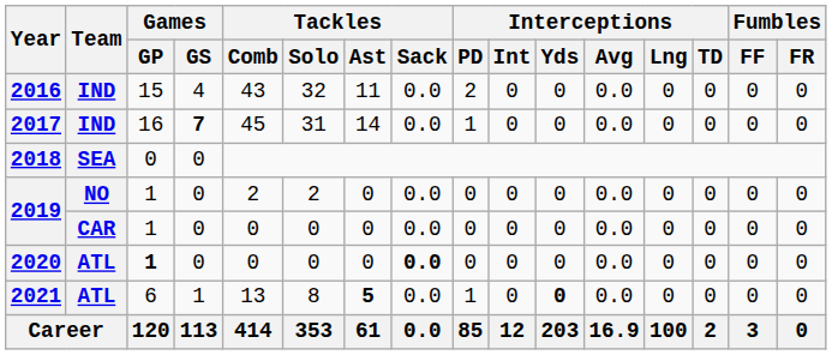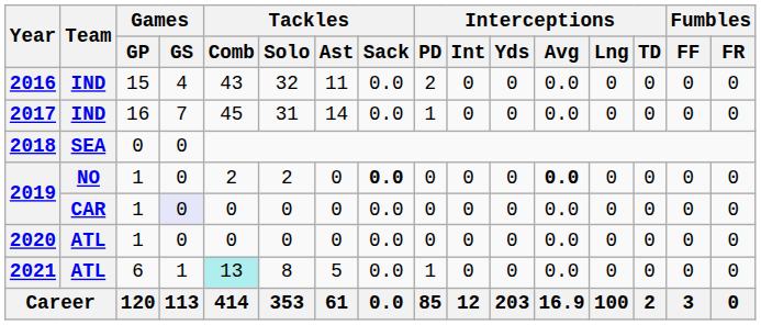2017 | Games / GS: bold -> normal
2019 / NO | Tackles / Sack: normal -> bold
2019 / NO | Interceptions / Avg: normal -> bold
2019 / CAR | Games / GS: no background -> lavender background
2020 | Games / GP: bold -> normal
2020 | Tackles / Sack: bold -> normal
2021 | Tackles / Comb: no background -> paleturquoise background
2021 | Tackles / Ast: bold -> normal
2021 | Interceptions / Yds: bold -> normal
